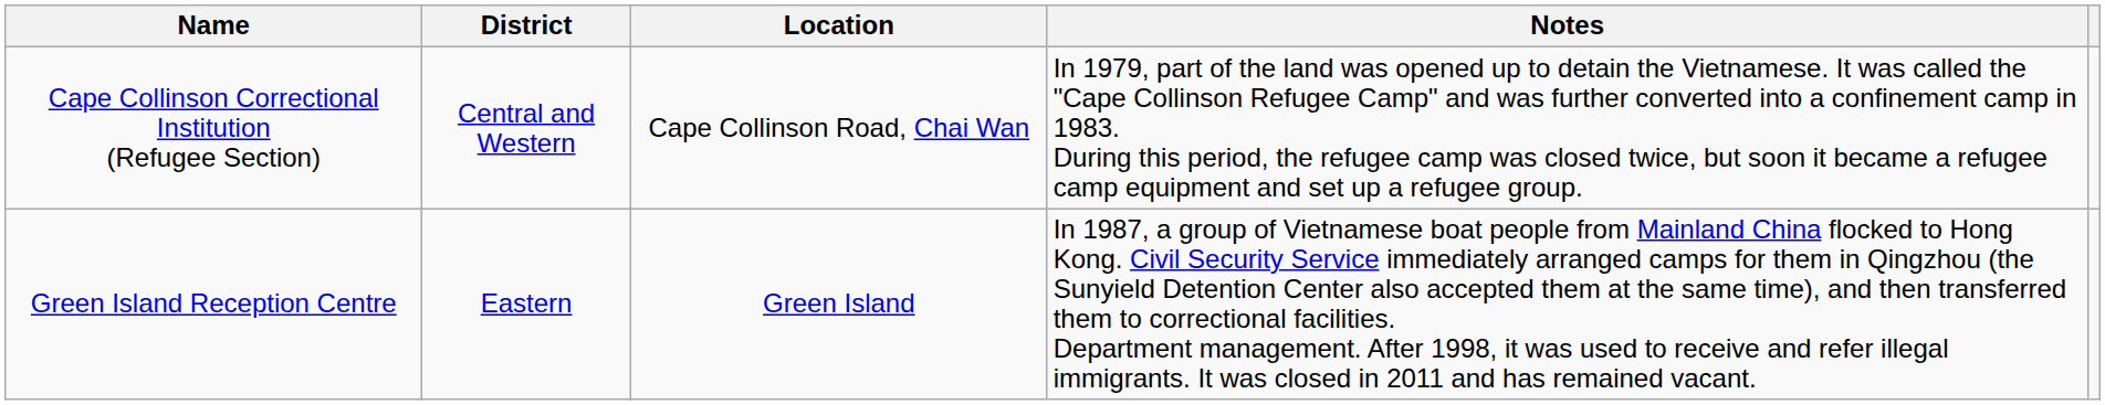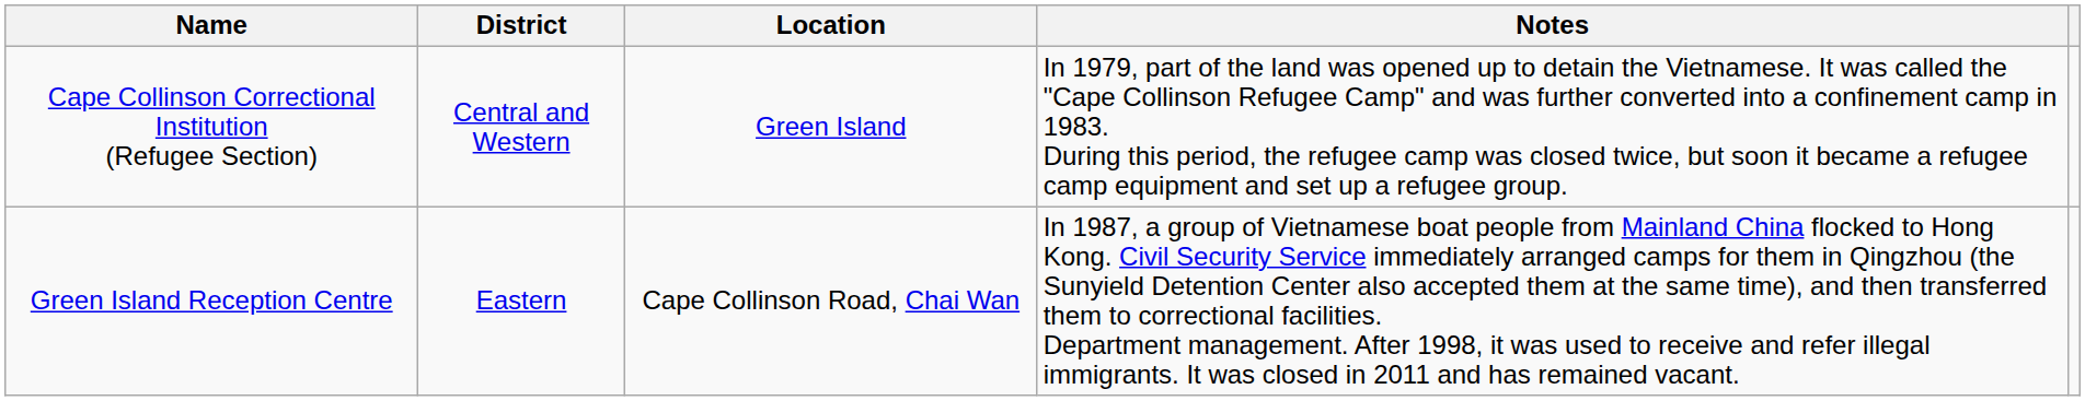Cape Collinson Correctional Institution (Refugee Section) | Location: Cape Collinson Road, Chai Wan -> Green Island
Green Island Reception Centre | Location: Green Island -> Cape Collinson Road, Chai Wan
